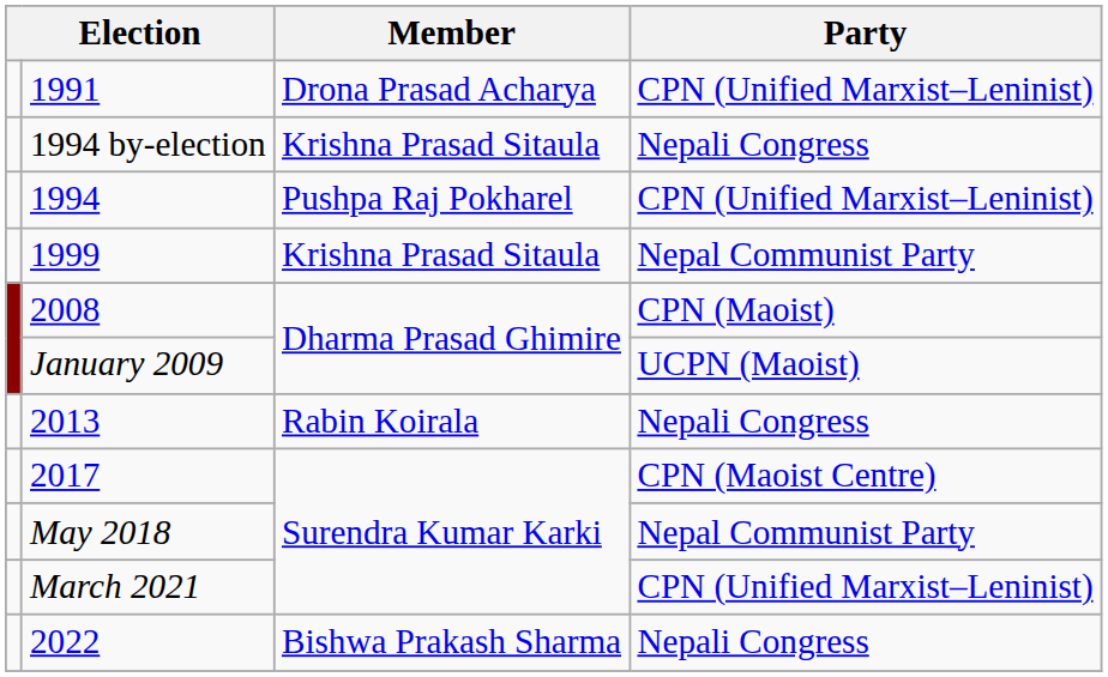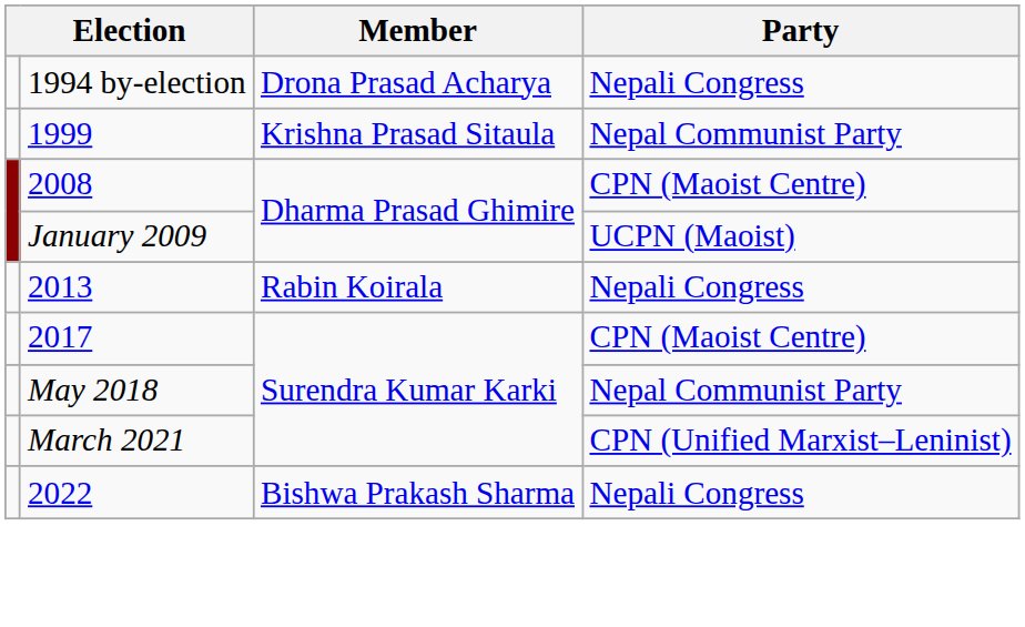- row: 1991 | Drona Prasad Acharya | CPN (Unified Marxist–Leninist)
1994 by-election | Member: Krishna Prasad Sitaula -> Drona Prasad Acharya
- row: 1994 | Pushpa Raj Pokharel | CPN (Unified Marxist–Leninist)
2008 | Party: CPN (Maoist) -> CPN (Maoist Centre)
